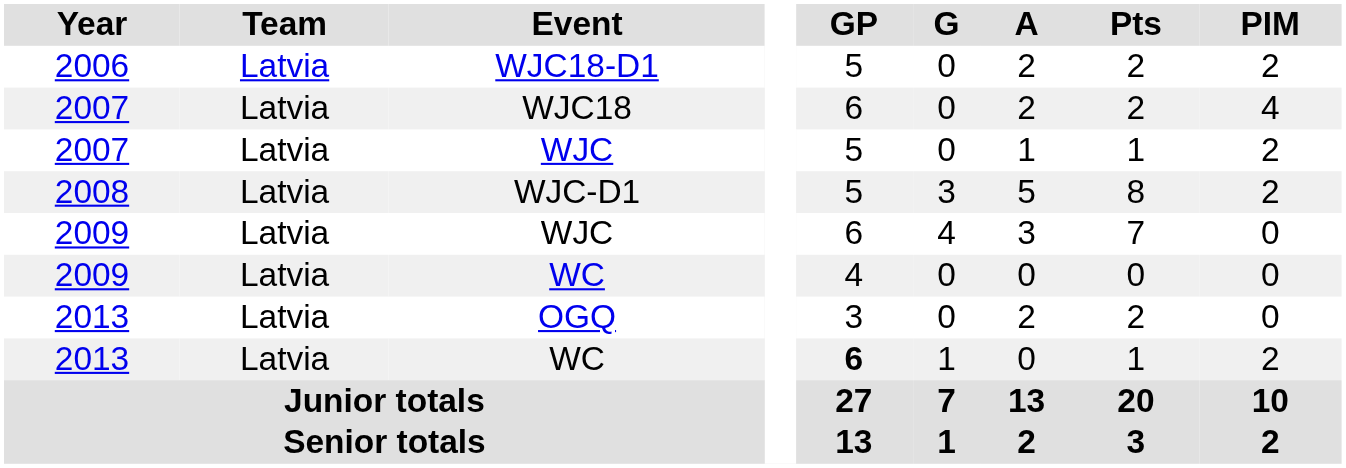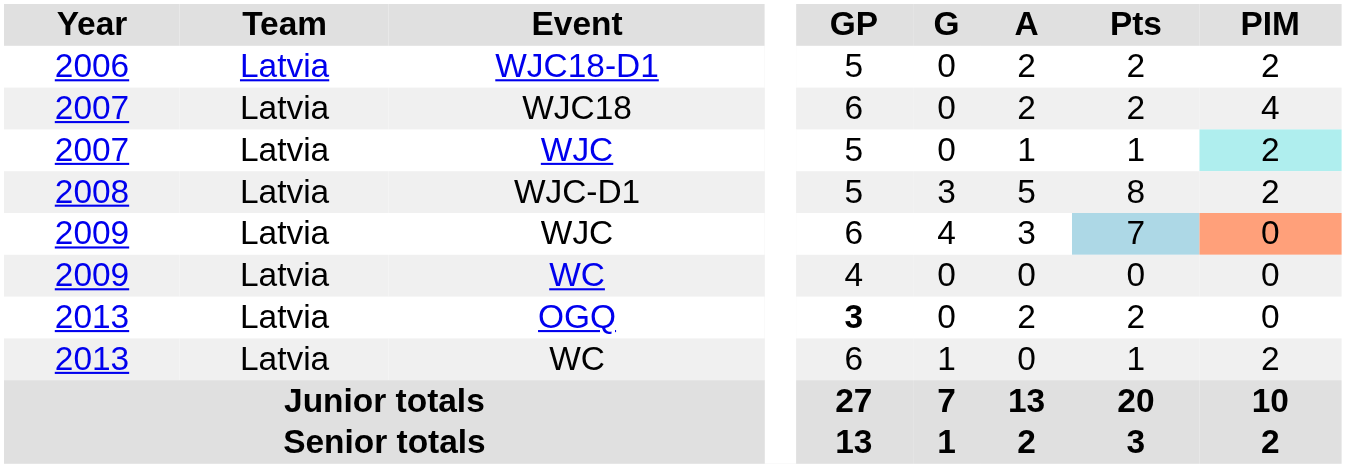2007 / WJC | PIM: no background -> paleturquoise background
2009 / WJC | Pts: no background -> lightblue background
2009 / WJC | PIM: no background -> lightsalmon background
OGQ | GP: normal -> bold
2013 / WC | GP: bold -> normal
